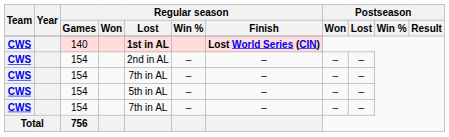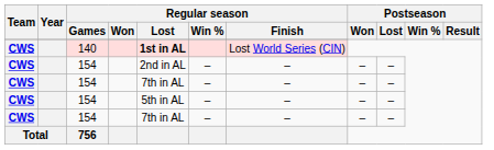140 | Regular season / Finish: bold -> normal
